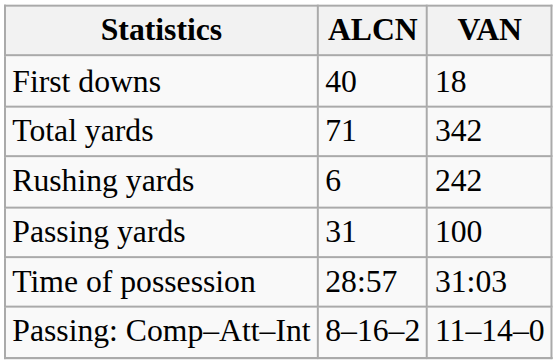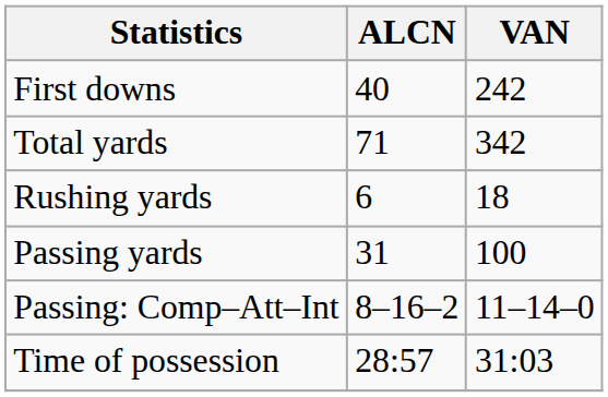First downs | VAN: 18 -> 242
Rushing yards | VAN: 242 -> 18
rows swapped: Passing: Comp–Att–Int <-> Time of possession
